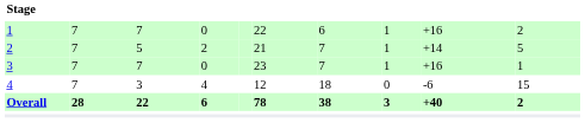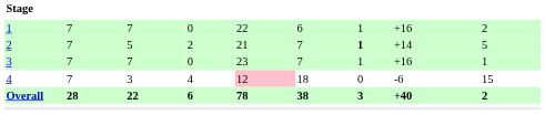row 3 | column 7: normal -> bold
row 5 | column 5: no background -> pink background
